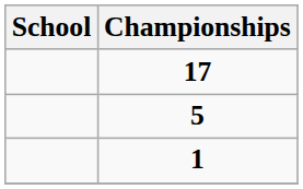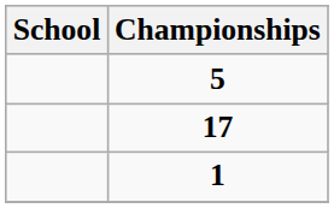rows swapped: 17 <-> 5
